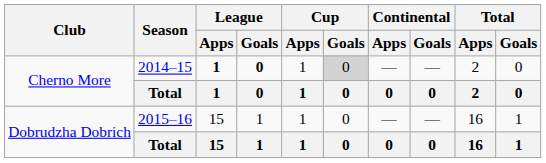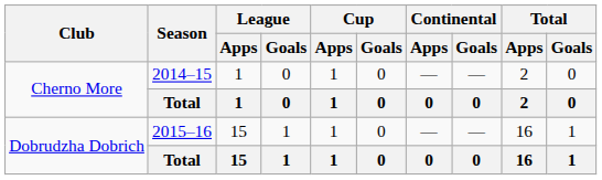Cherno More / 2014–15 | League / Apps: bold -> normal
Cherno More / 2014–15 | League / Goals: bold -> normal
Cherno More / 2014–15 | Cup / Goals: lightgrey background -> no background
